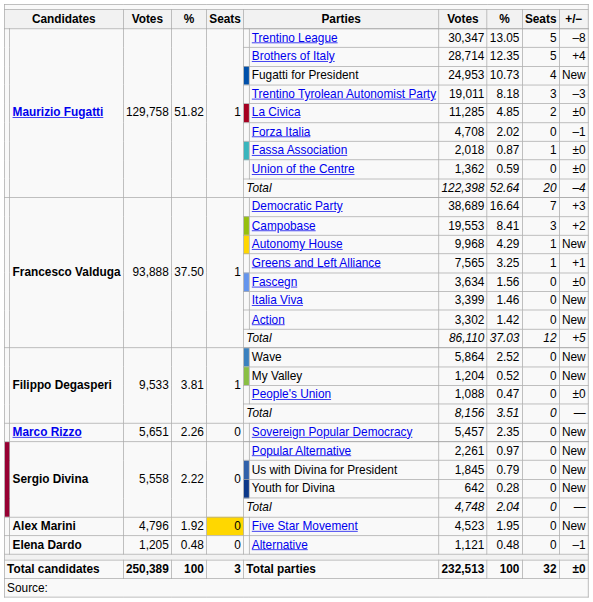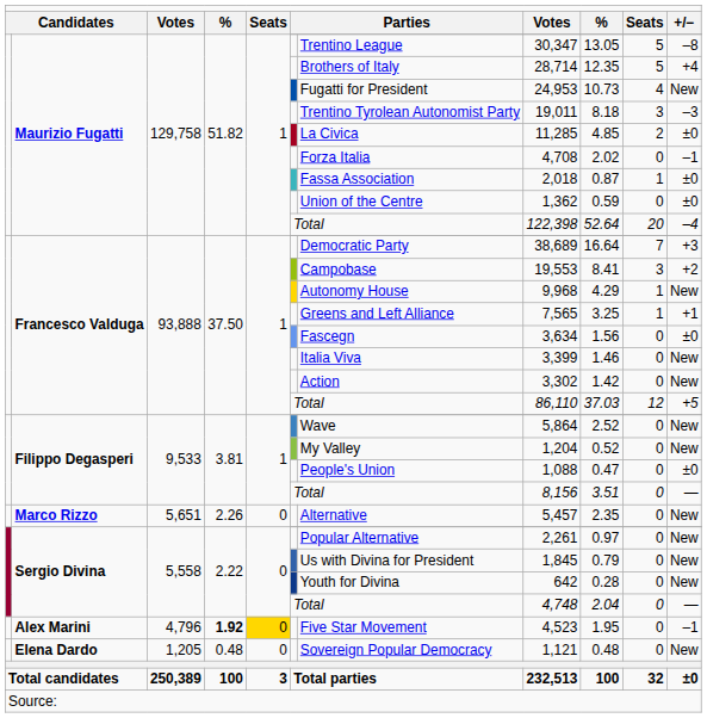Marco Rizzo | column 7: Sovereign Popular Democracy -> Alternative
Alex Marini | column 4: normal -> bold
Alex Marini | column 11: New -> –1
Elena Dardo | column 7: Alternative -> Sovereign Popular Democracy
Elena Dardo | column 11: –1 -> New
